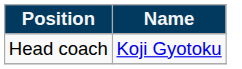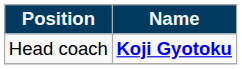Head coach | Name: normal -> bold
